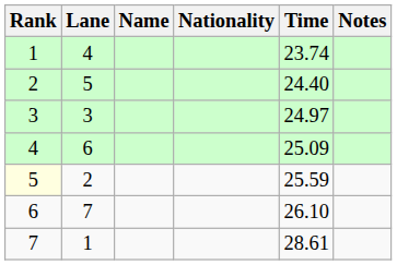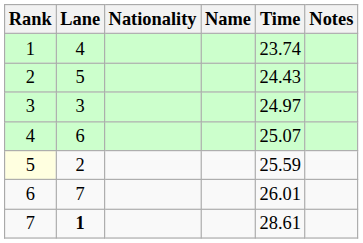columns swapped: Name <-> Nationality
row 3 | Time: 24.40 -> 24.43
row 5 | Time: 25.09 -> 25.07
row 7 | Time: 26.10 -> 26.01
row 8 | Lane: normal -> bold
